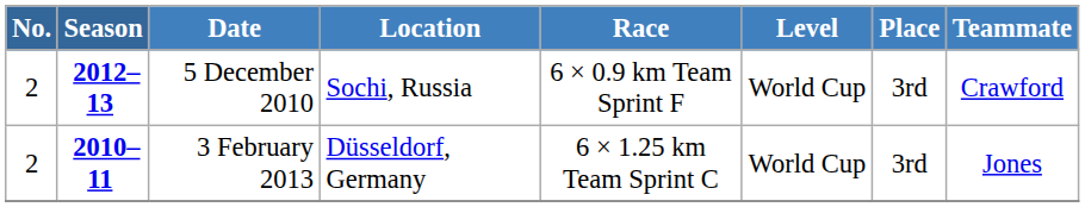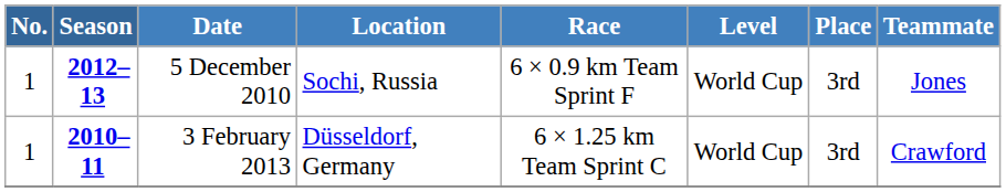5 December 2010 | No.: 2 -> 1
5 December 2010 | Teammate: Crawford -> Jones
3 February 2013 | No.: 2 -> 1
3 February 2013 | Teammate: Jones -> Crawford
